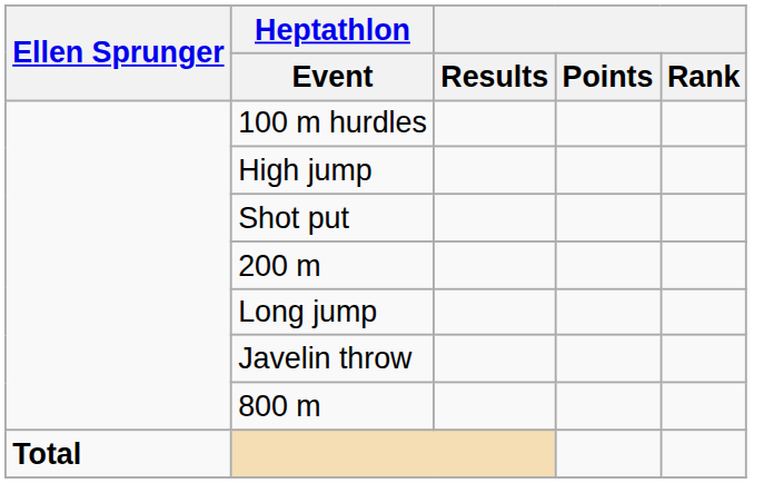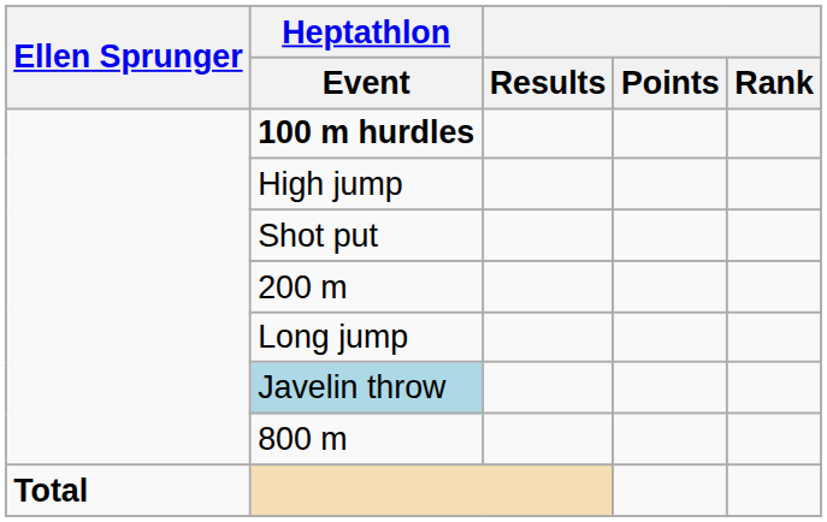100 m hurdles | Heptathlon / Event: normal -> bold
Javelin throw | Heptathlon / Event: no background -> lightblue background
